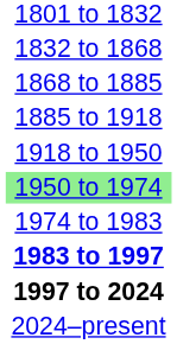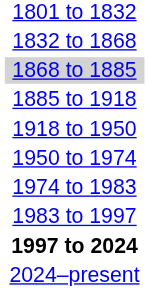row 3 | column 1: no background -> lightgrey background
row 6 | column 1: lightgreen background -> no background
row 8 | column 1: bold -> normal
